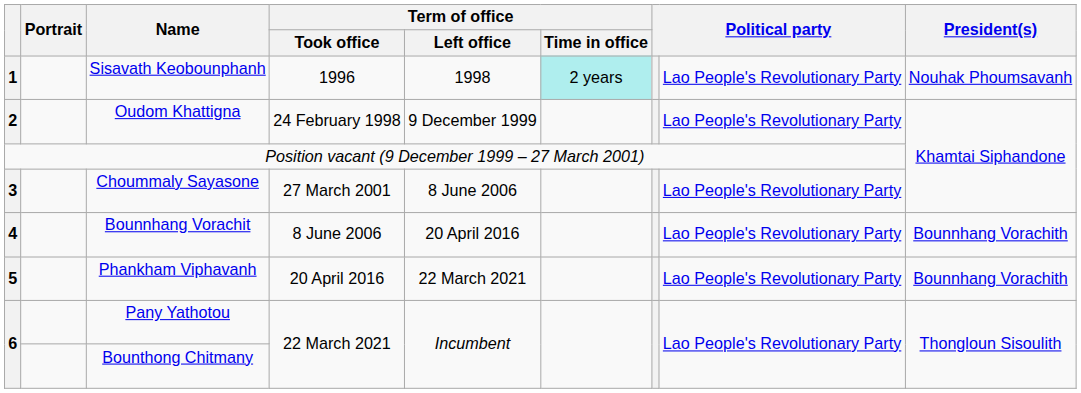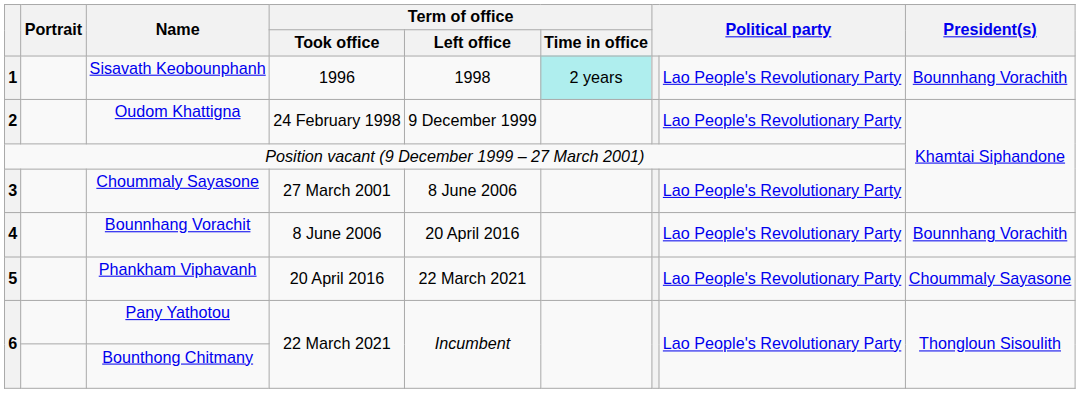Sisavath Keobounphanh | President(s): Nouhak Phoumsavanh -> Bounnhang Vorachith
Phankham Viphavanh | President(s): Bounnhang Vorachith -> Choummaly Sayasone
